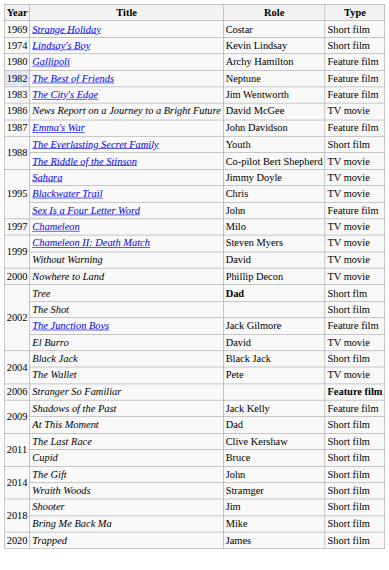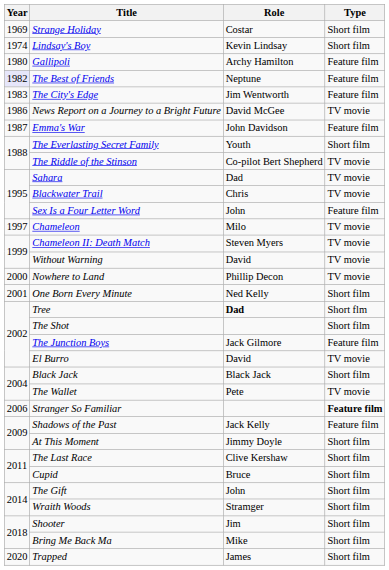Sahara | Role: Jimmy Doyle -> Dad
+ row: 2001 | One Born Every Minute | Ned Kelly | Short film
At This Moment | Role: Dad -> Jimmy Doyle
